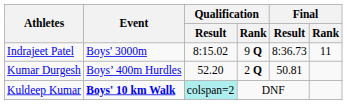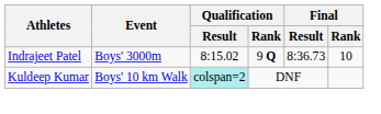Indrajeet Patel | Final / Rank: 11 -> 10
- row: Kumar Durgesh | Boys’ 400m Hurdles | 52.20 | 2 Q | 50.81
Kuldeep Kumar | Event: bold -> normal
